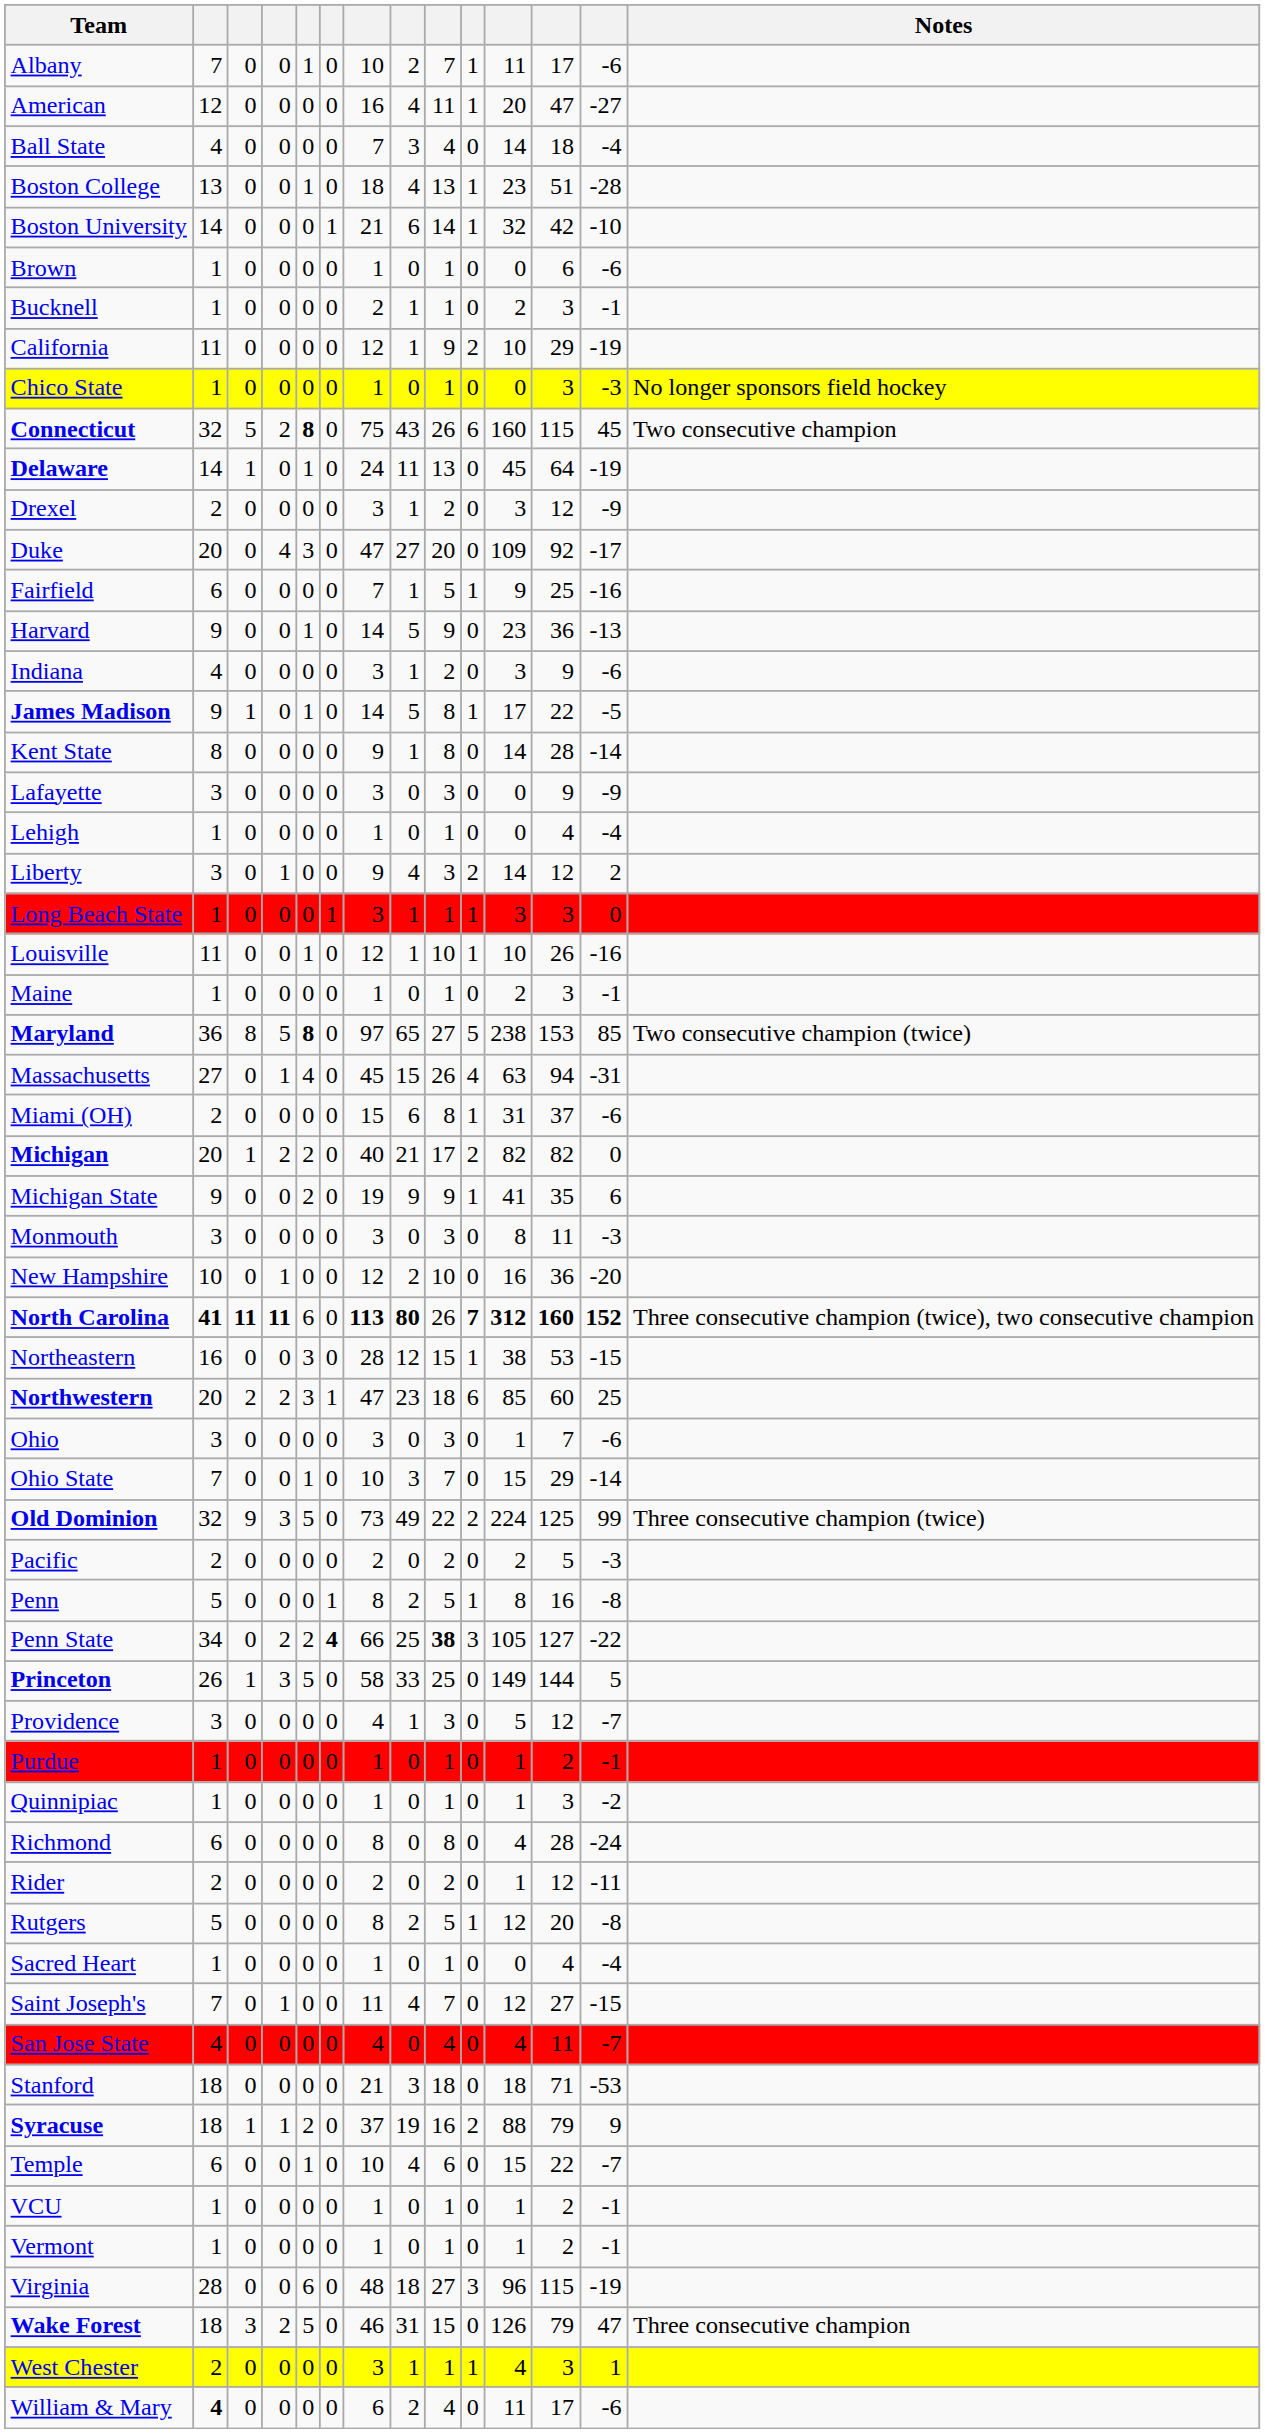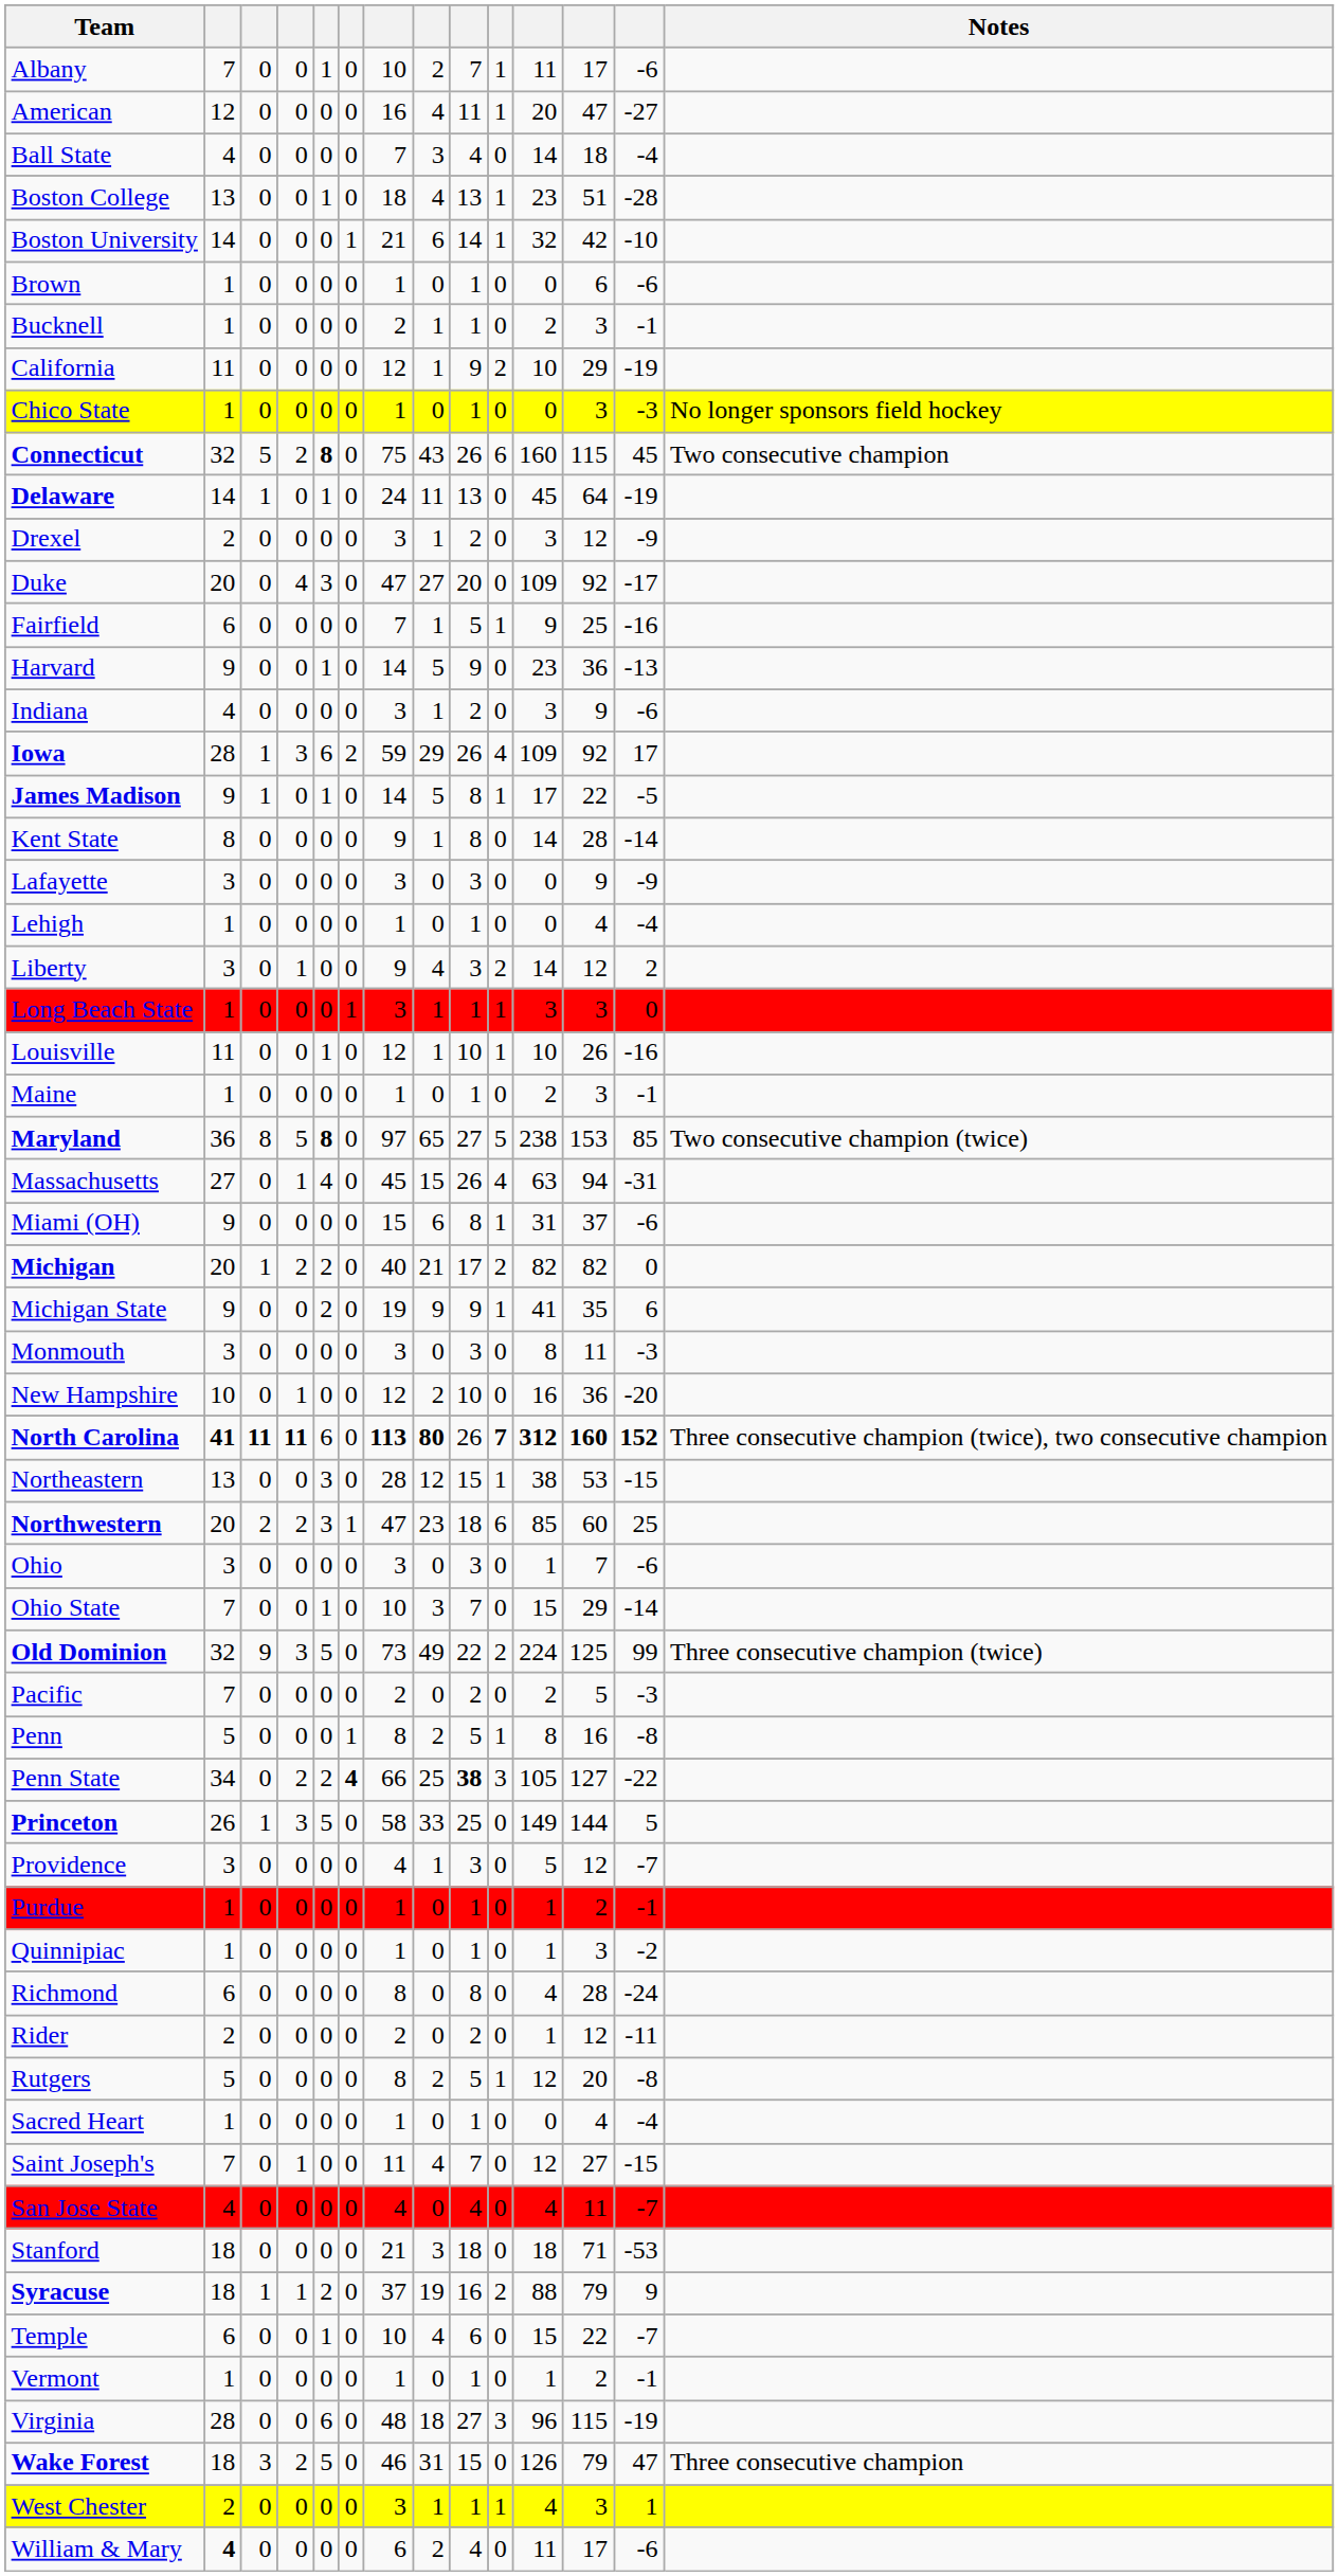+ row: Iowa | 28 | 1 | 3 | 6 | 2 | 59 | 29 | 26 | 4 | 109 | 92 | 17
Miami (OH) | column 2: 2 -> 9
Northeastern | column 2: 16 -> 13
Pacific | column 2: 2 -> 7
- row: VCU | 1 | 0 | 0 | 0 | 0 | 1 | 0 | 1 | 0 | 1 | 2 | -1
